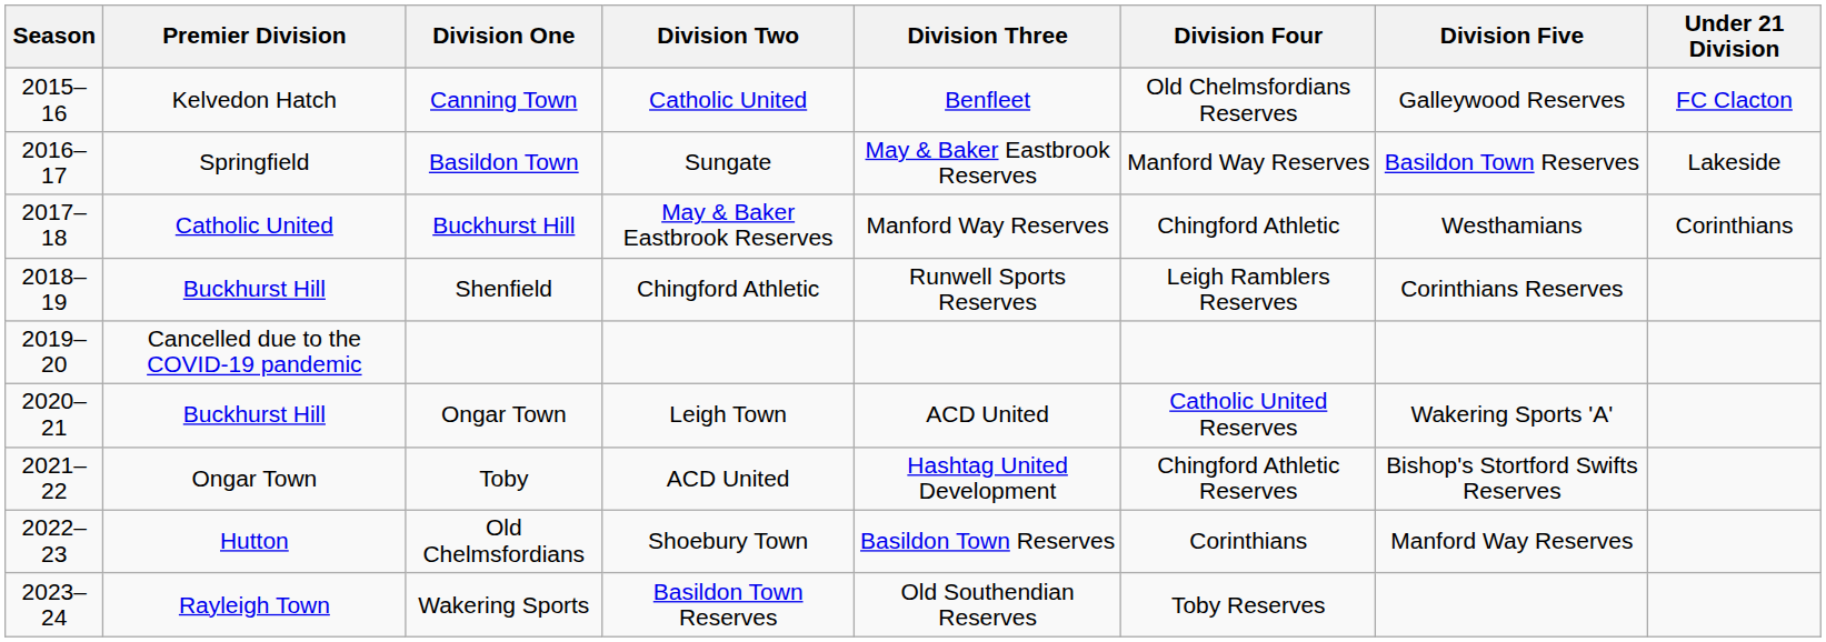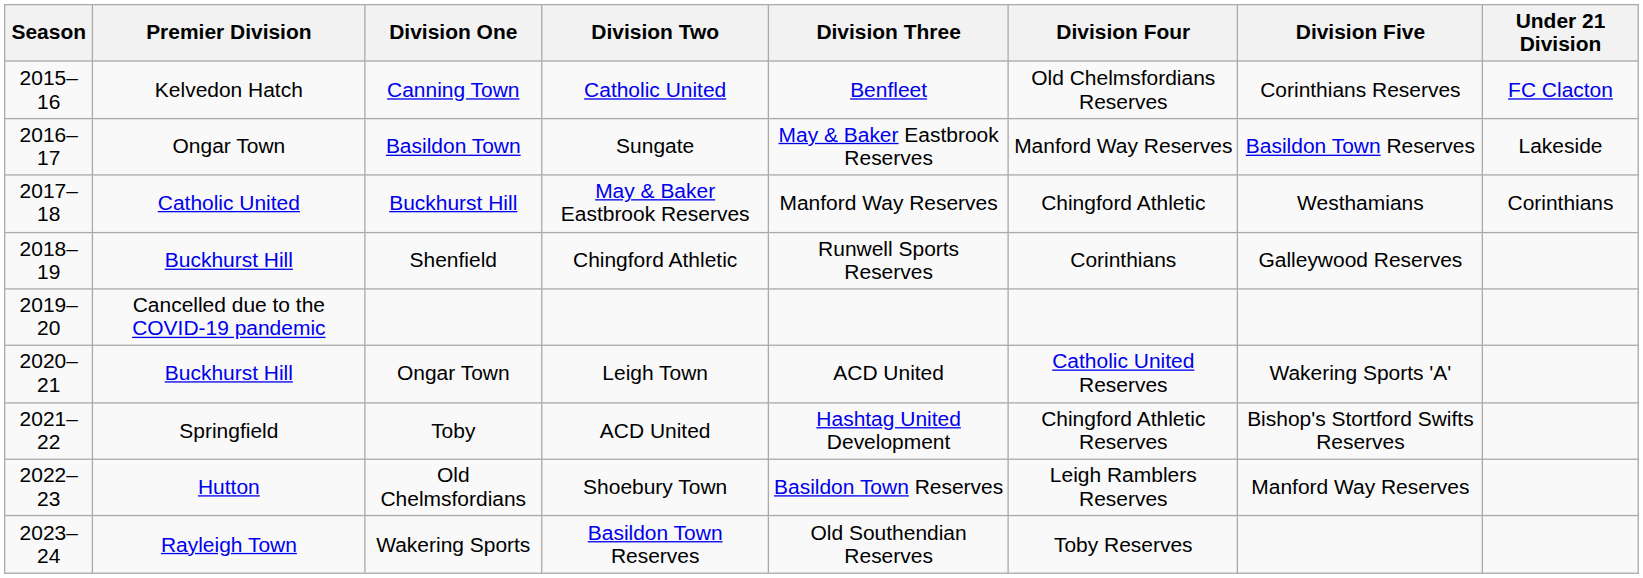Canning Town | Division Five: Galleywood Reserves -> Corinthians Reserves
Basildon Town | Premier Division: Springfield -> Ongar Town
Shenfield | Division Four: Leigh Ramblers Reserves -> Corinthians
Shenfield | Division Five: Corinthians Reserves -> Galleywood Reserves
Toby | Premier Division: Ongar Town -> Springfield
Old Chelmsfordians | Division Four: Corinthians -> Leigh Ramblers Reserves
